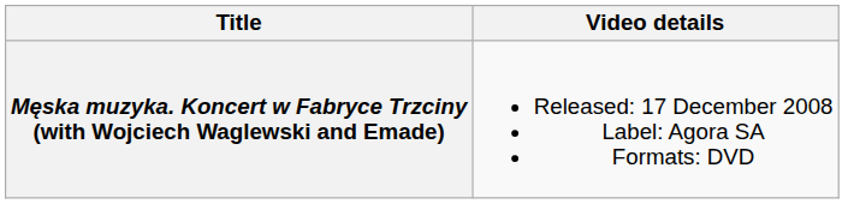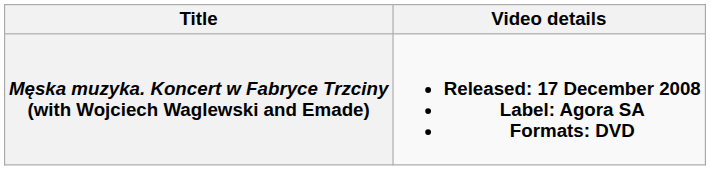row 2 | Video details: normal -> bold
